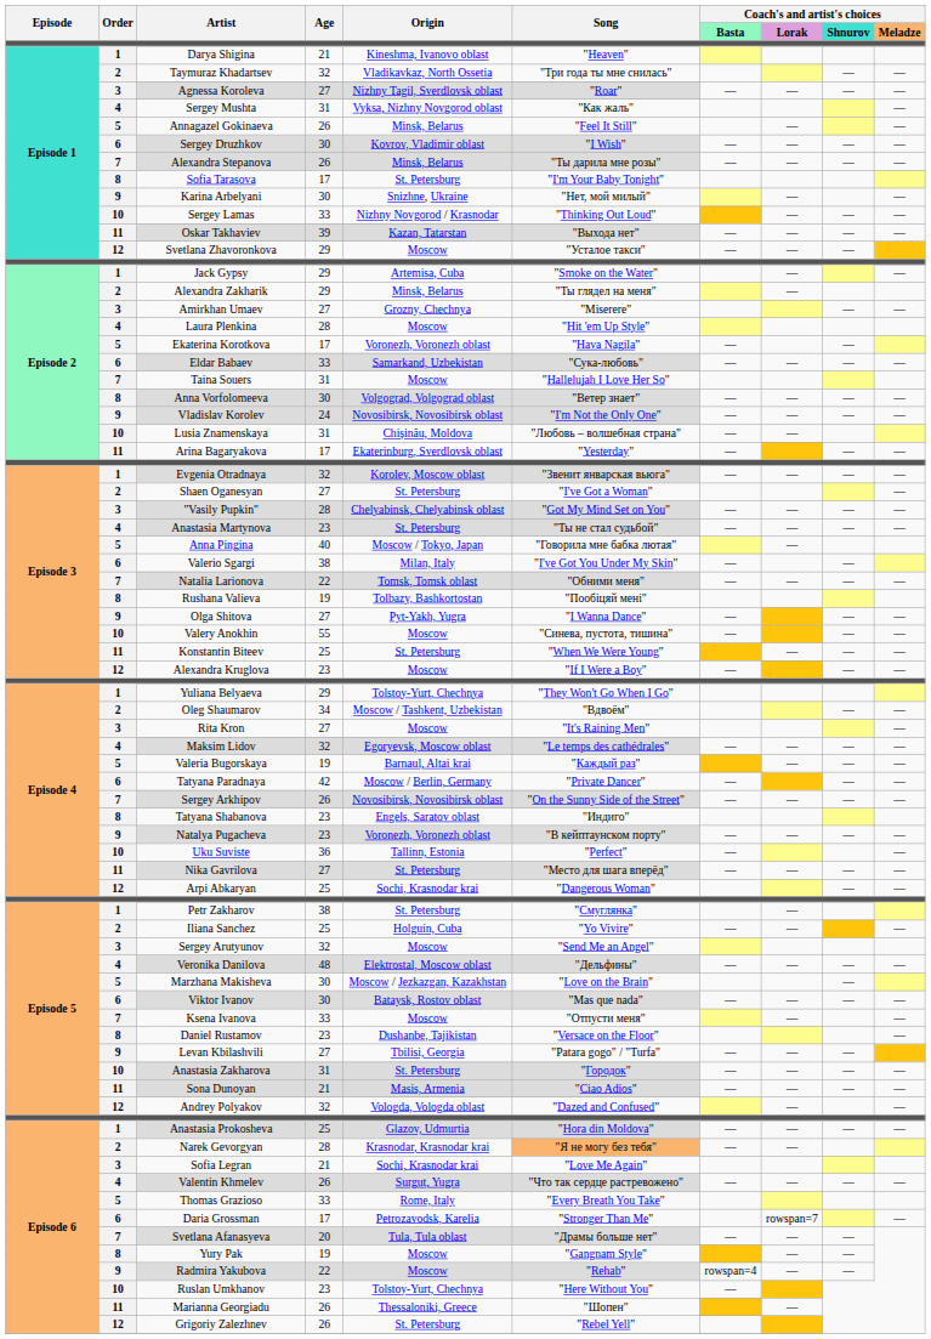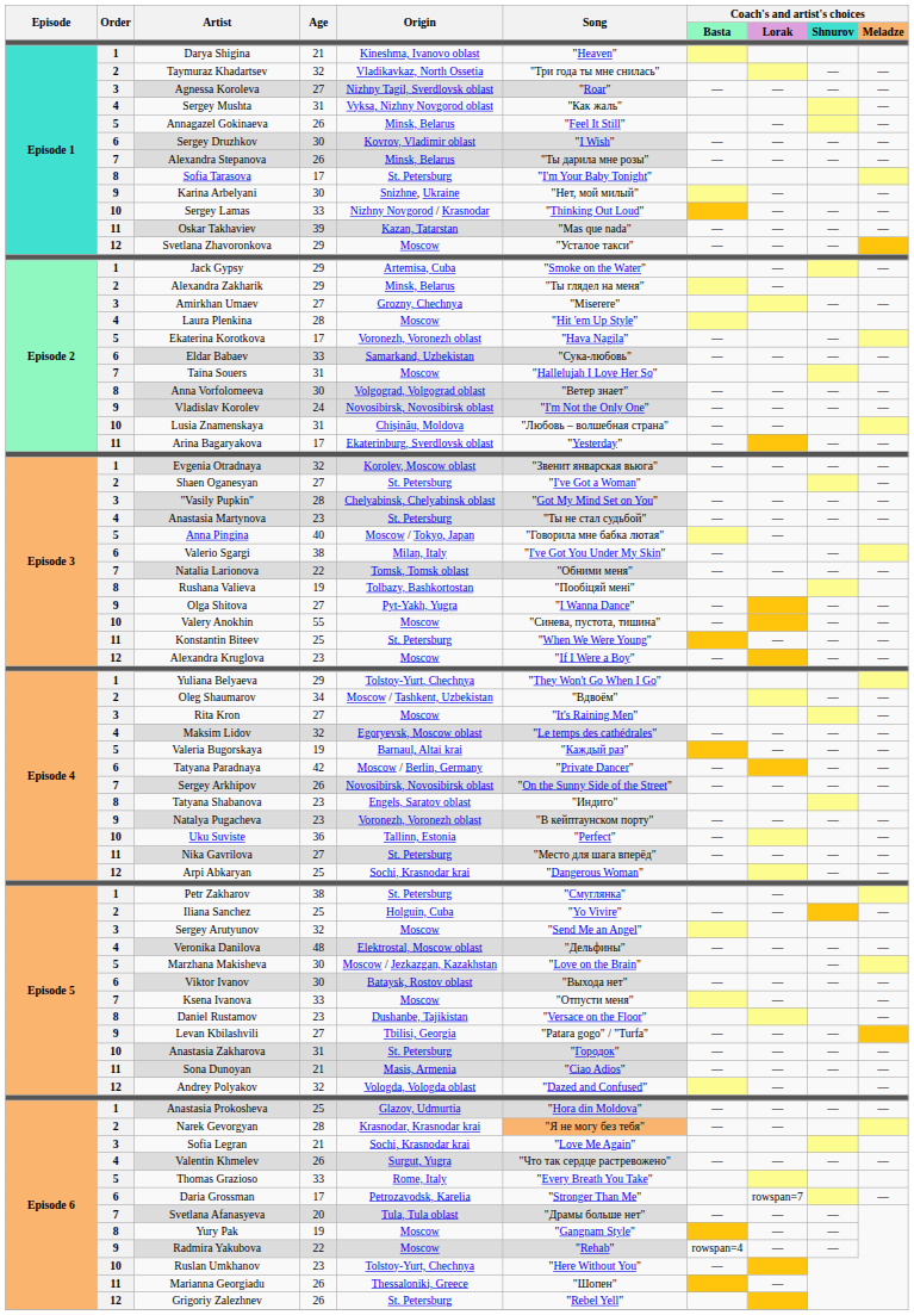Oskar Takhaviev | Song: "Выхода нет" -> "Mas que nada"
Viktor Ivanov | Song: "Mas que nada" -> "Выхода нет"
